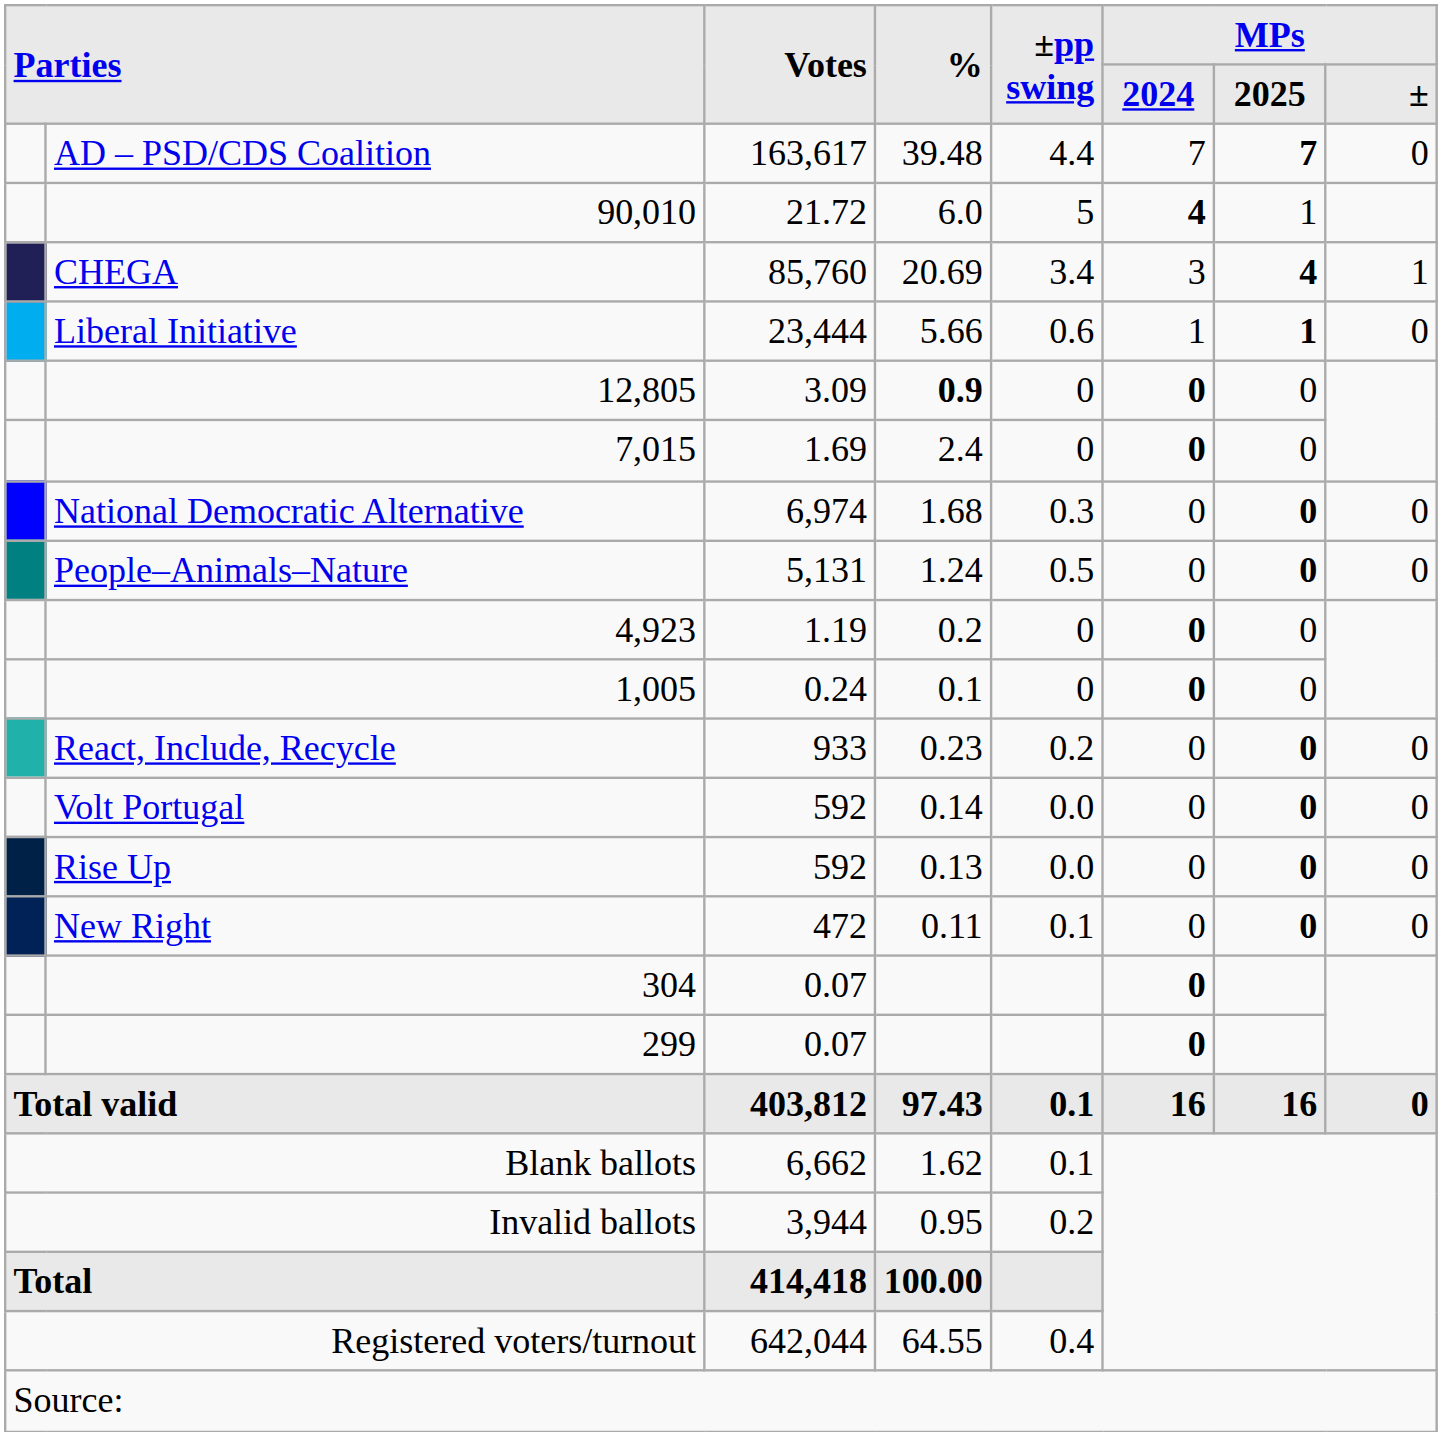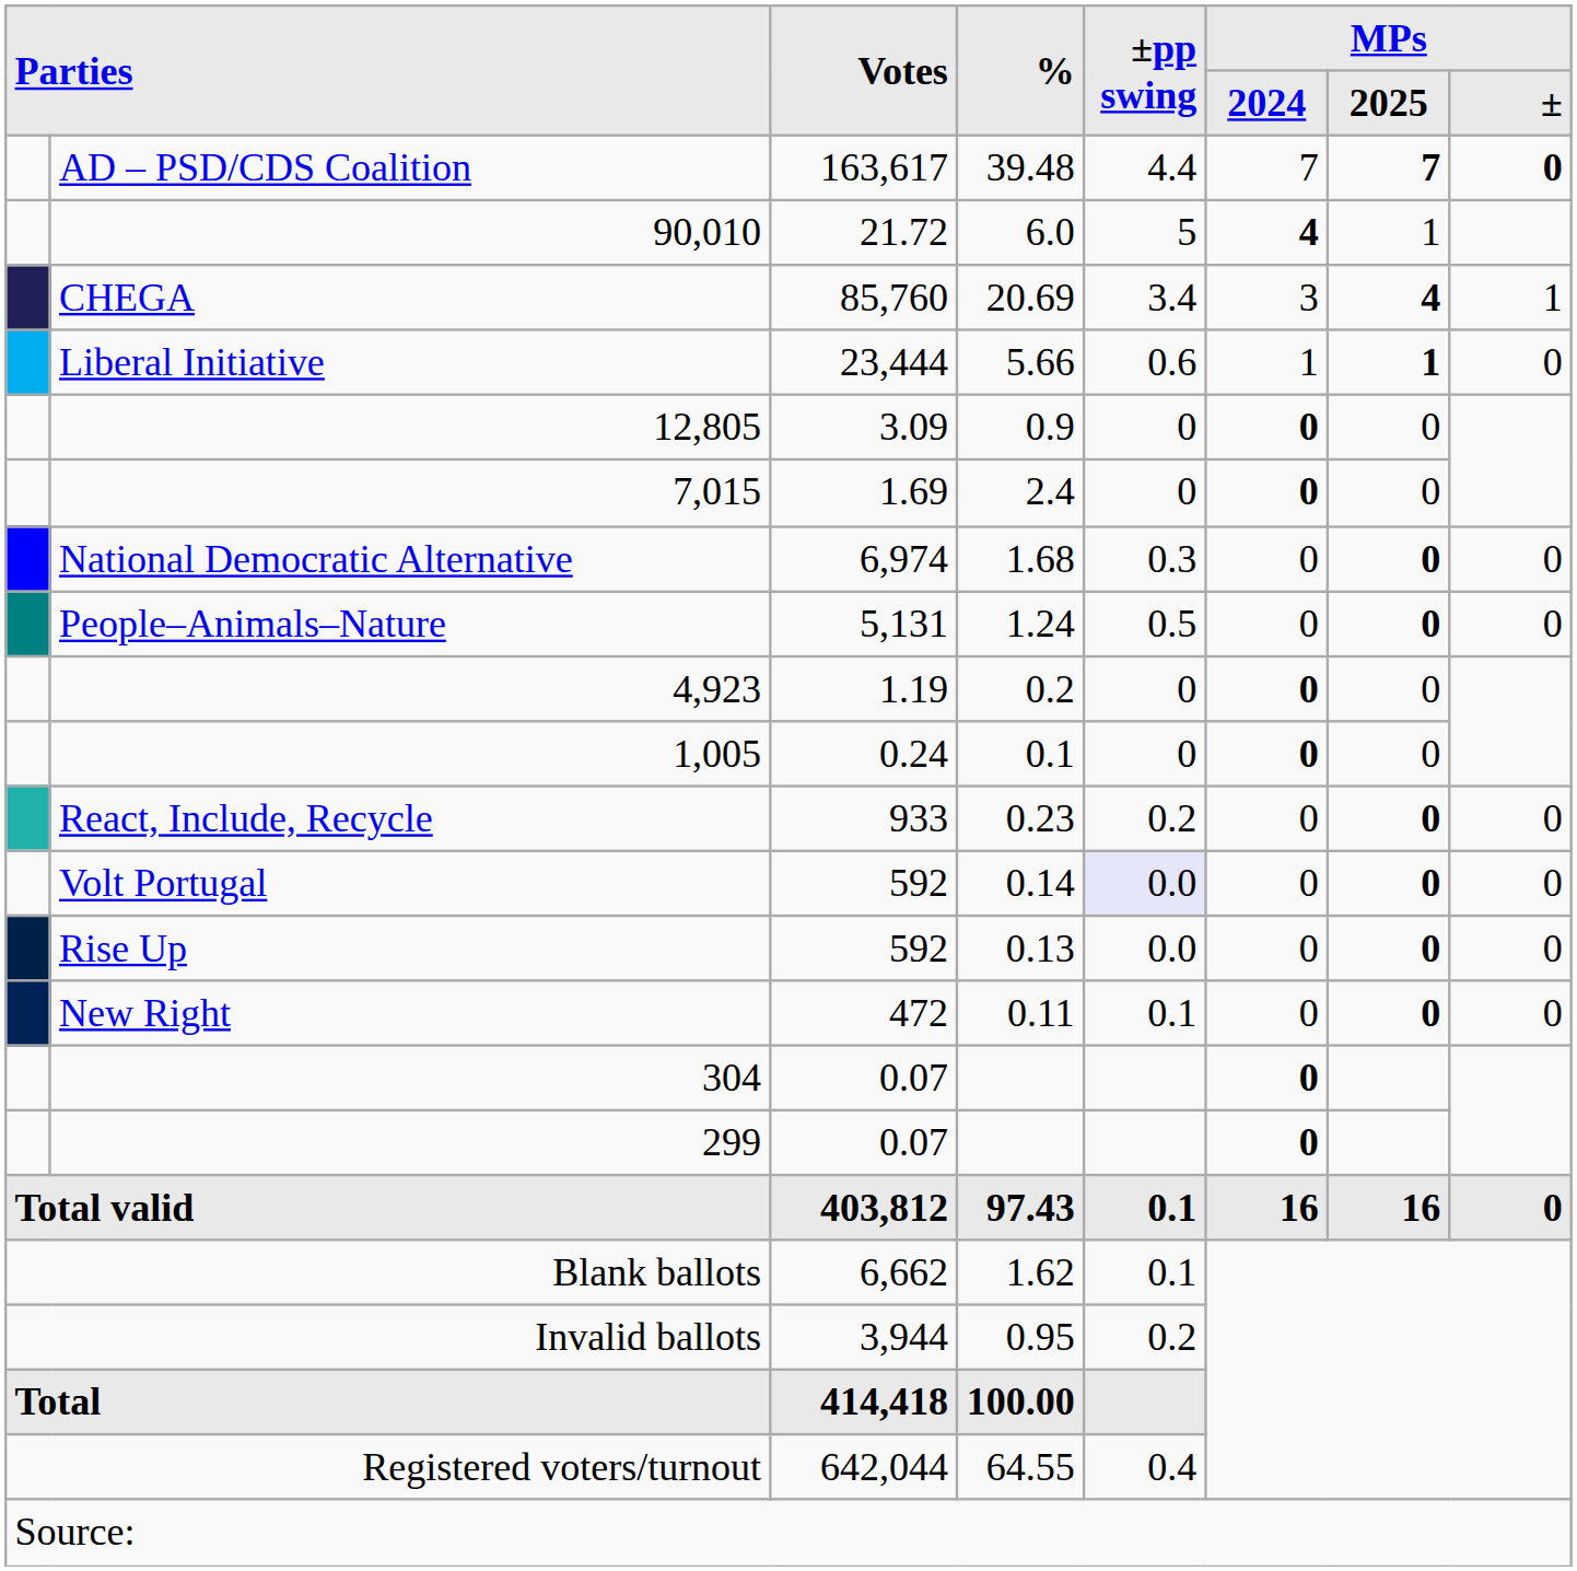AD – PSD/CDS Coalition | MPs / ±: normal -> bold
12,805 | %: bold -> normal
Volt Portugal | ±pp swing: no background -> lavender background
